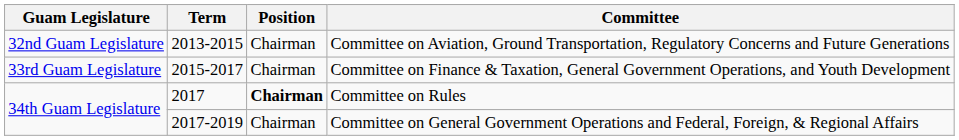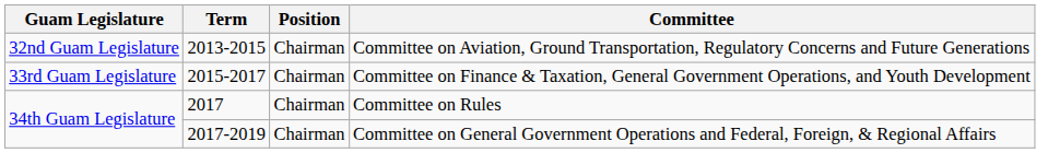Committee on Rules | Position: bold -> normal
